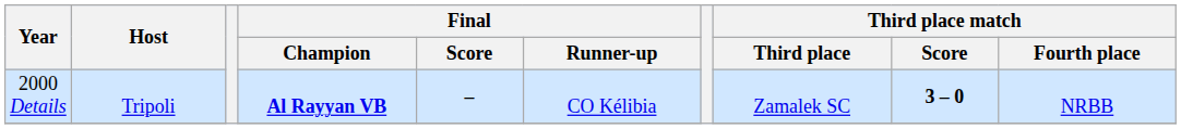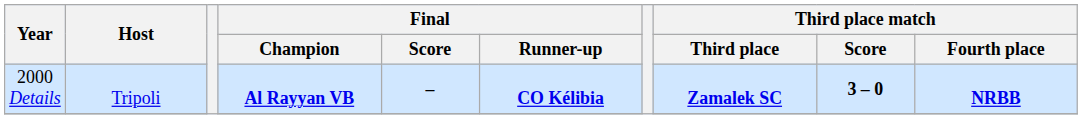2000 Details | Final / Runner-up: normal -> bold
2000 Details | Third place match / Third place: normal -> bold
2000 Details | Third place match / Fourth place: normal -> bold
